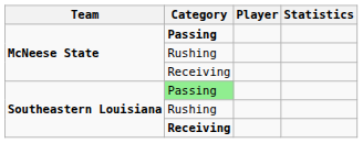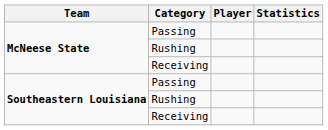McNeese State / Passing | Category: bold -> normal
Southeastern Louisiana / Passing | Category: lightgreen background -> no background
Southeastern Louisiana / Receiving | Category: bold -> normal
